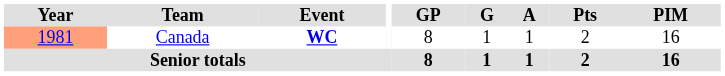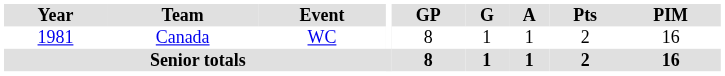Canada | Year: lightsalmon background -> no background
Canada | Event: bold -> normal
